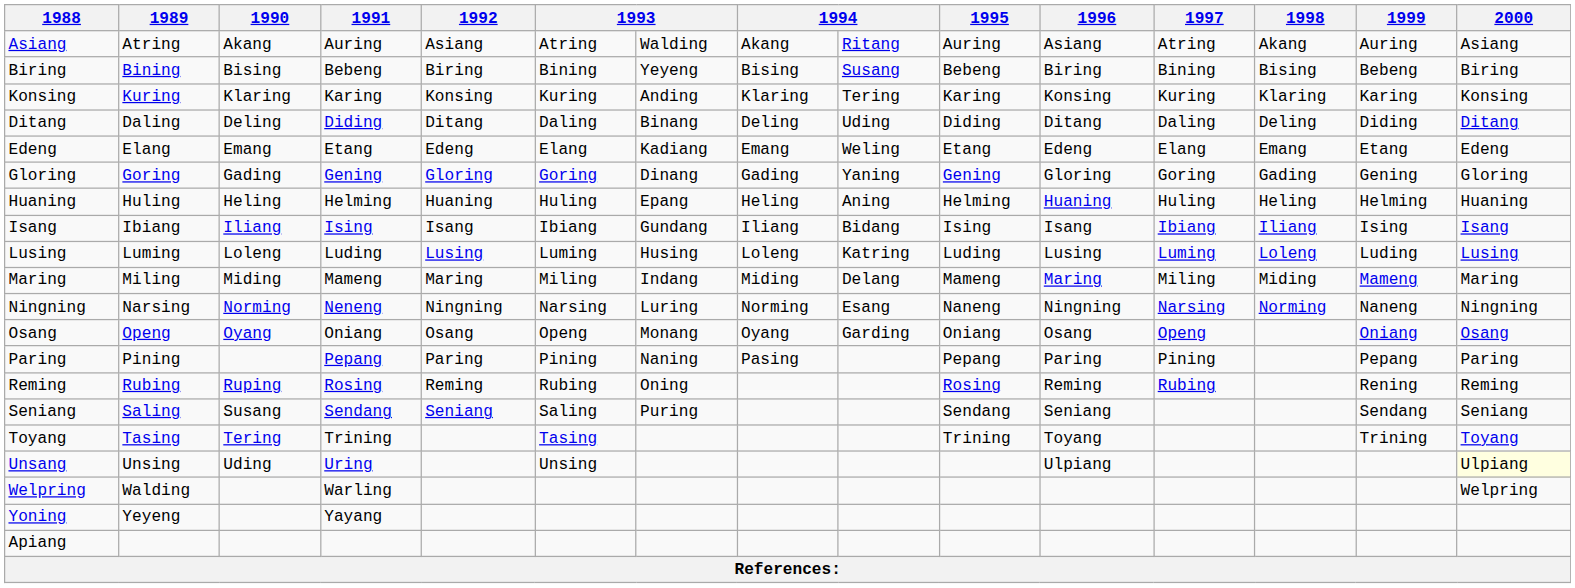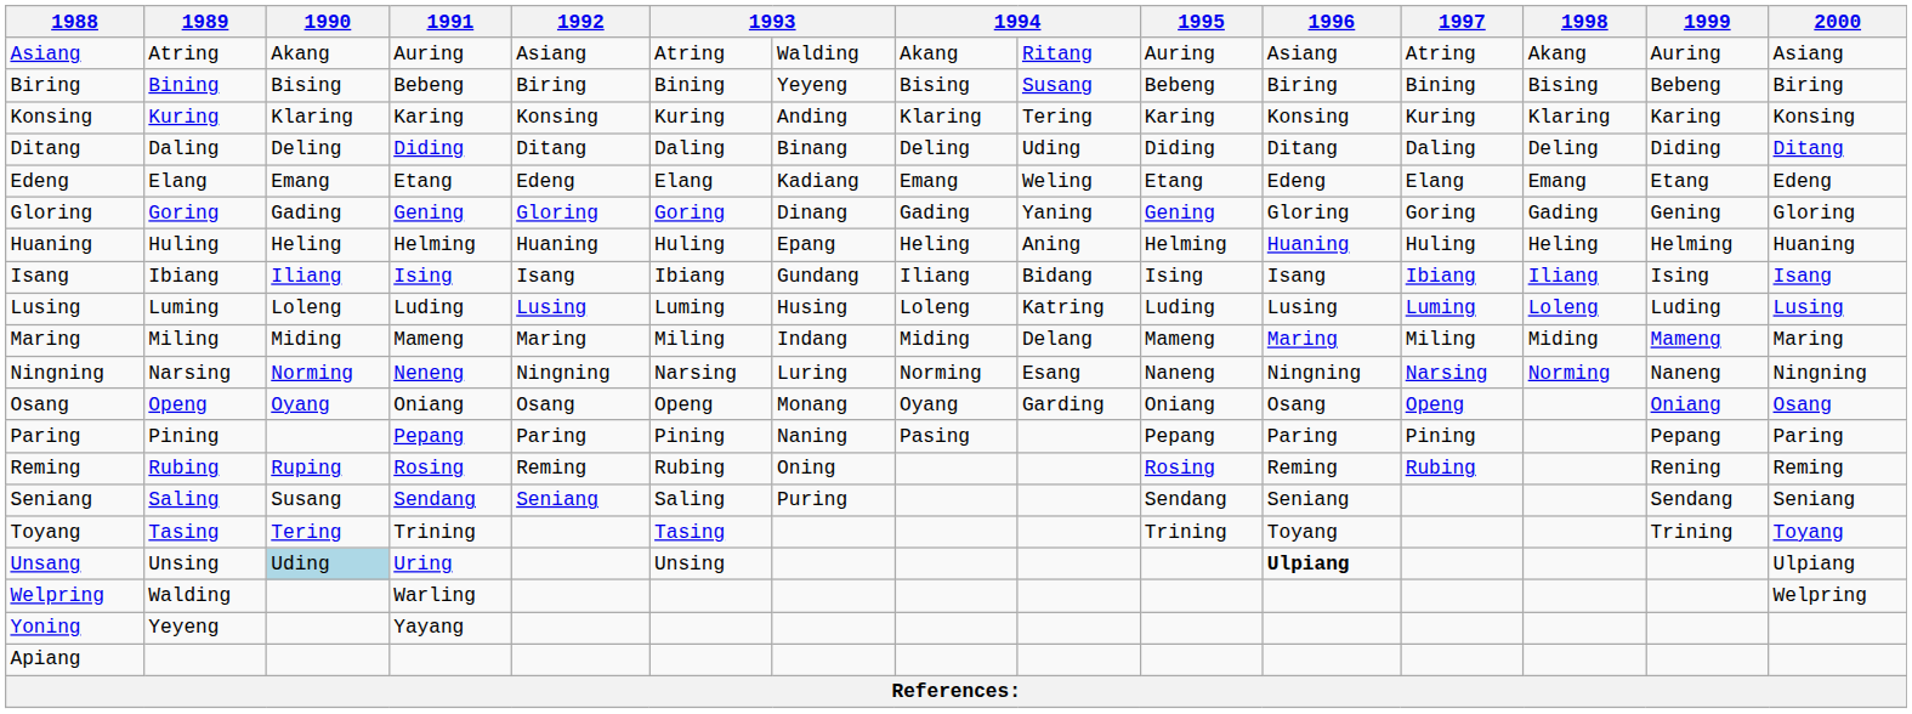Unsang | 1990: no background -> lightblue background
Unsang | 1996: normal -> bold
Unsang | 2000: lightyellow background -> no background
